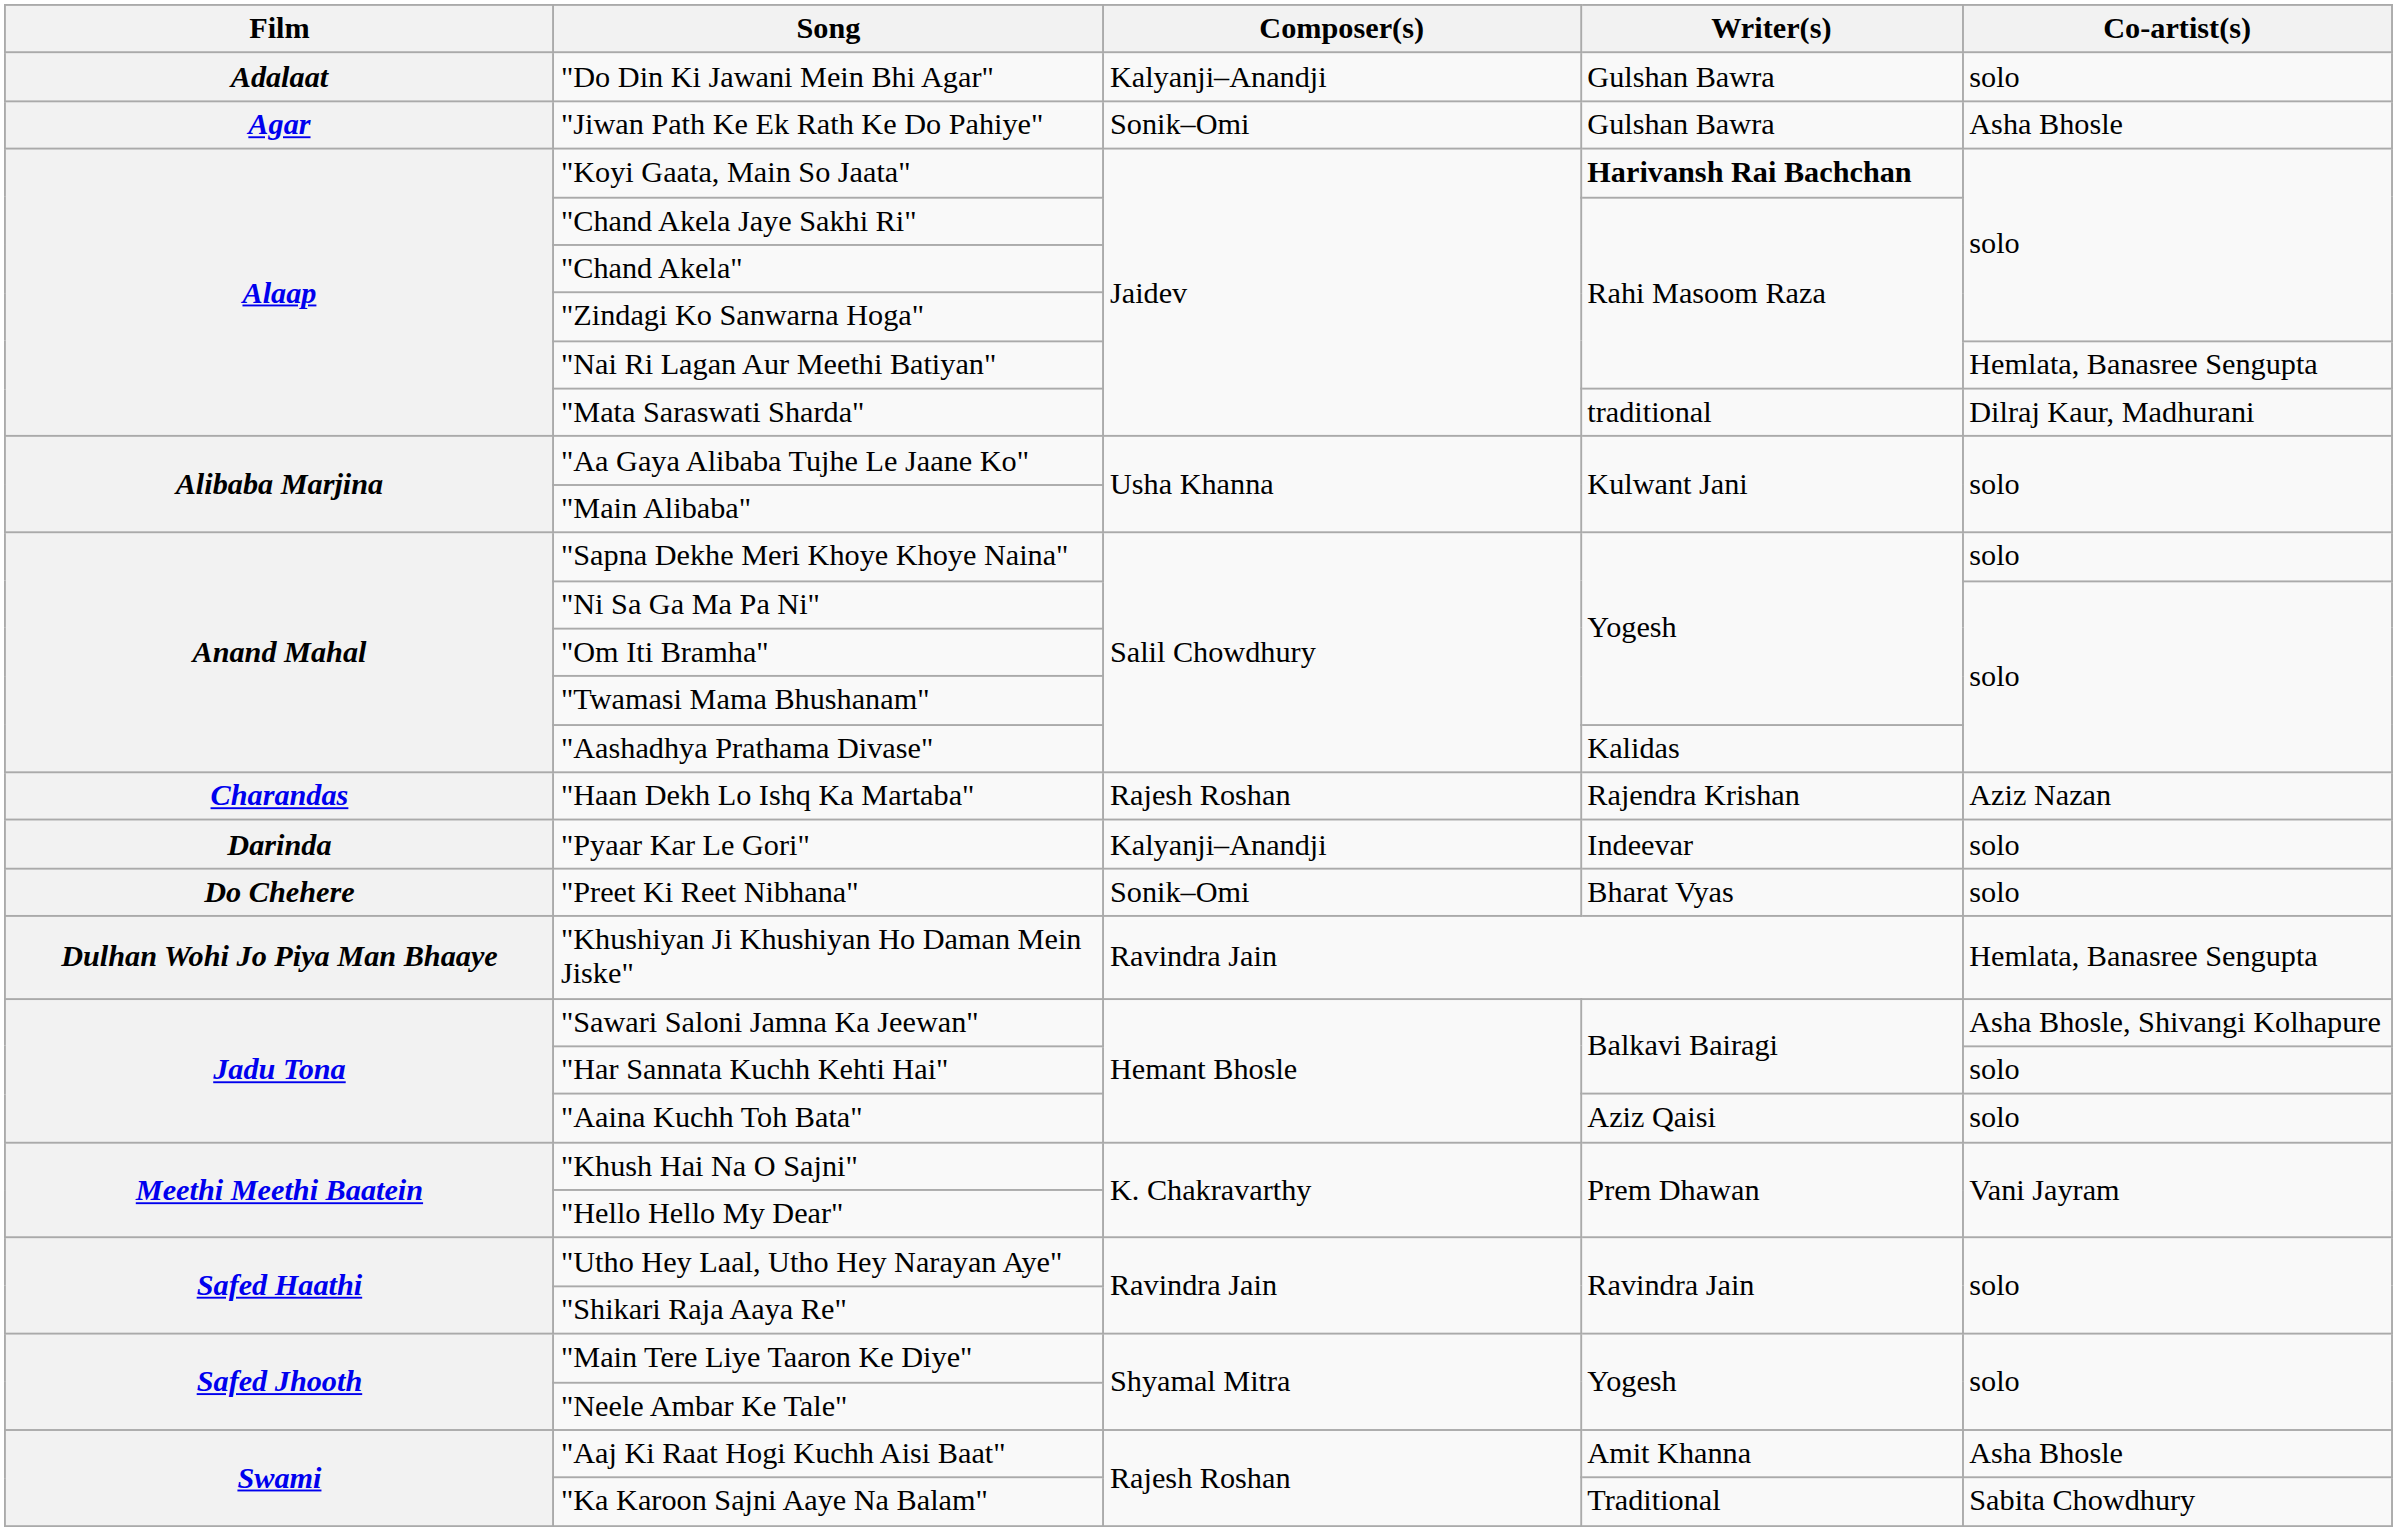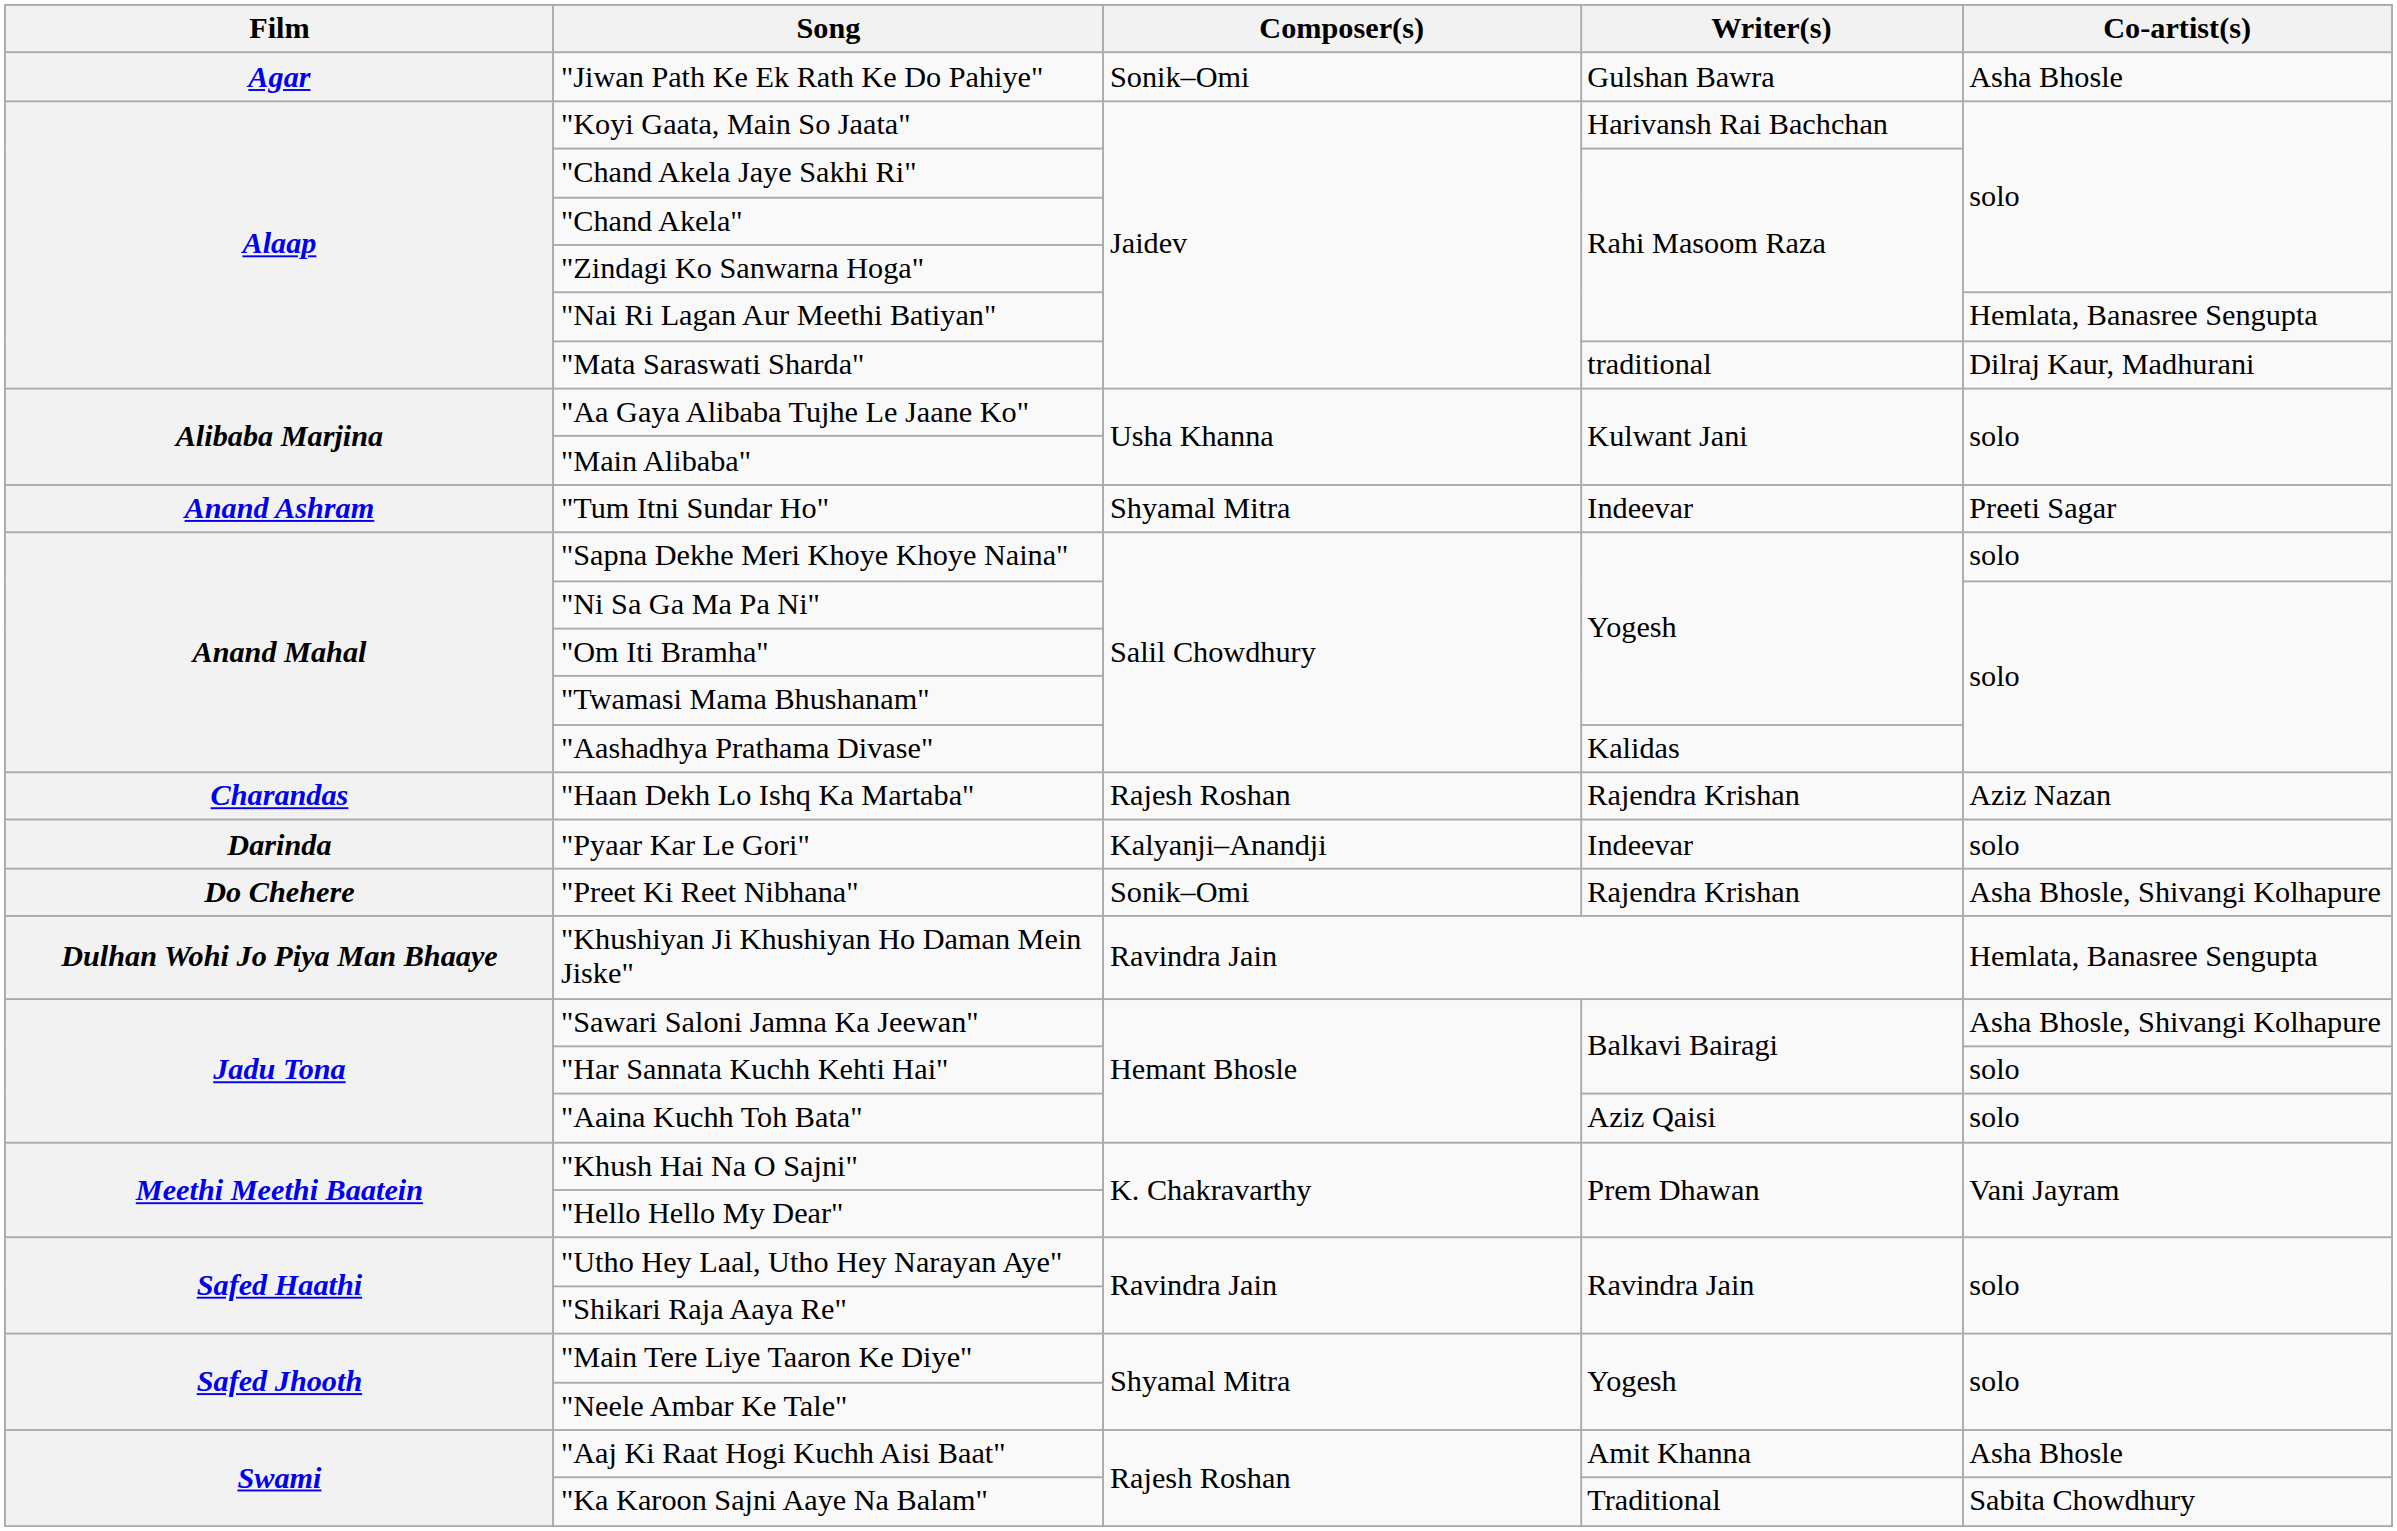- row: Adalaat | "Do Din Ki Jawani Mein Bhi Agar" | Kalyanji–Anandji | Gulshan Bawra | solo
"Koyi Gaata, Main So Jaata" | Writer(s): bold -> normal
+ row: Anand Ashram | "Tum Itni Sundar Ho" | Shyamal Mitra | Indeevar | Preeti Sagar
"Preet Ki Reet Nibhana" | Writer(s): Bharat Vyas -> Rajendra Krishan
"Preet Ki Reet Nibhana" | Co-artist(s): solo -> Asha Bhosle, Shivangi Kolhapure
